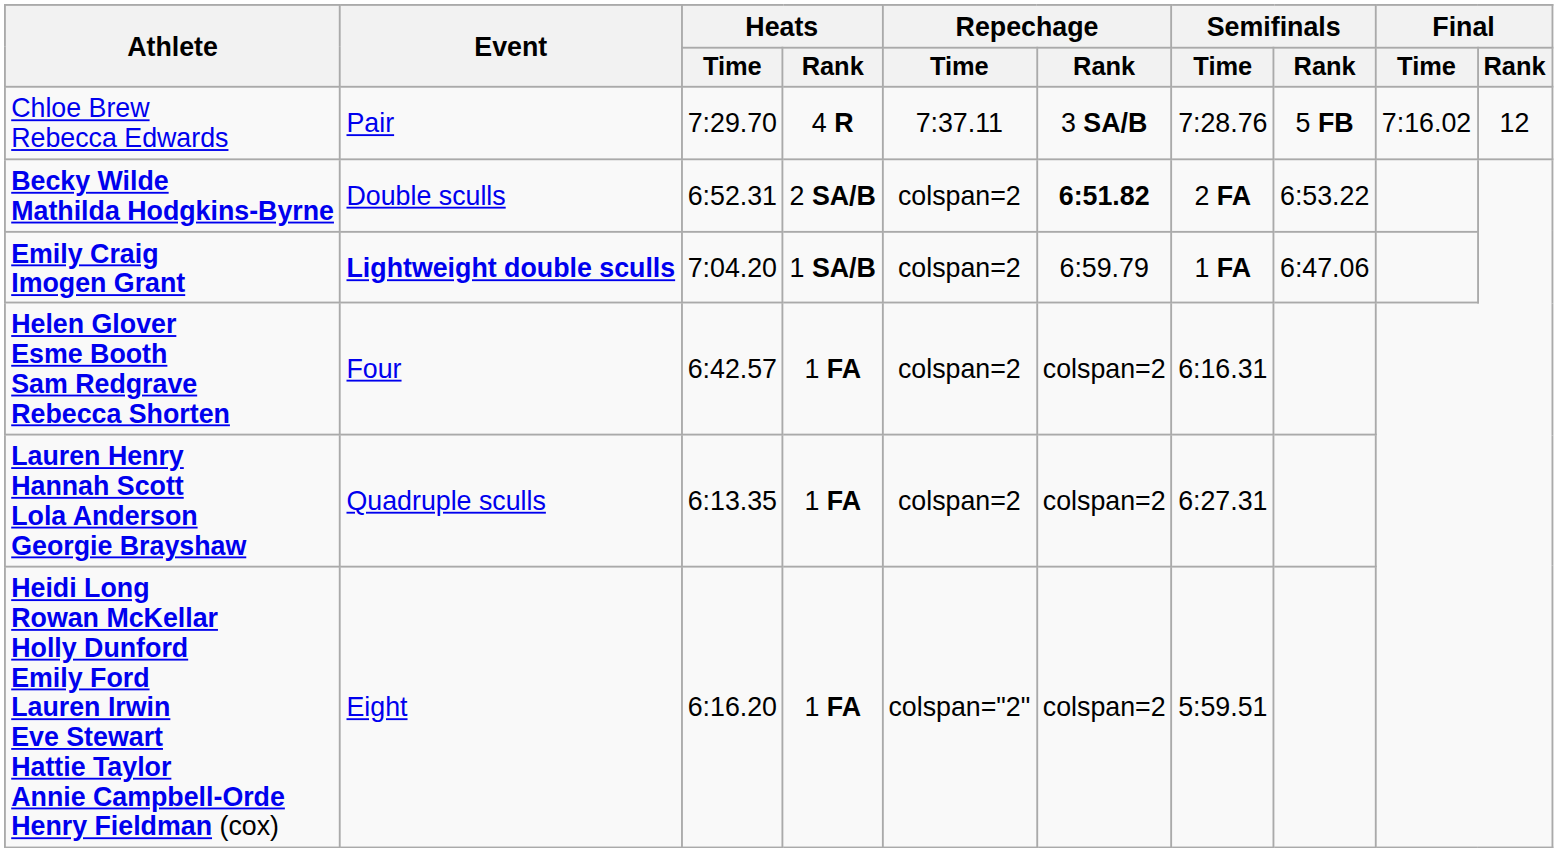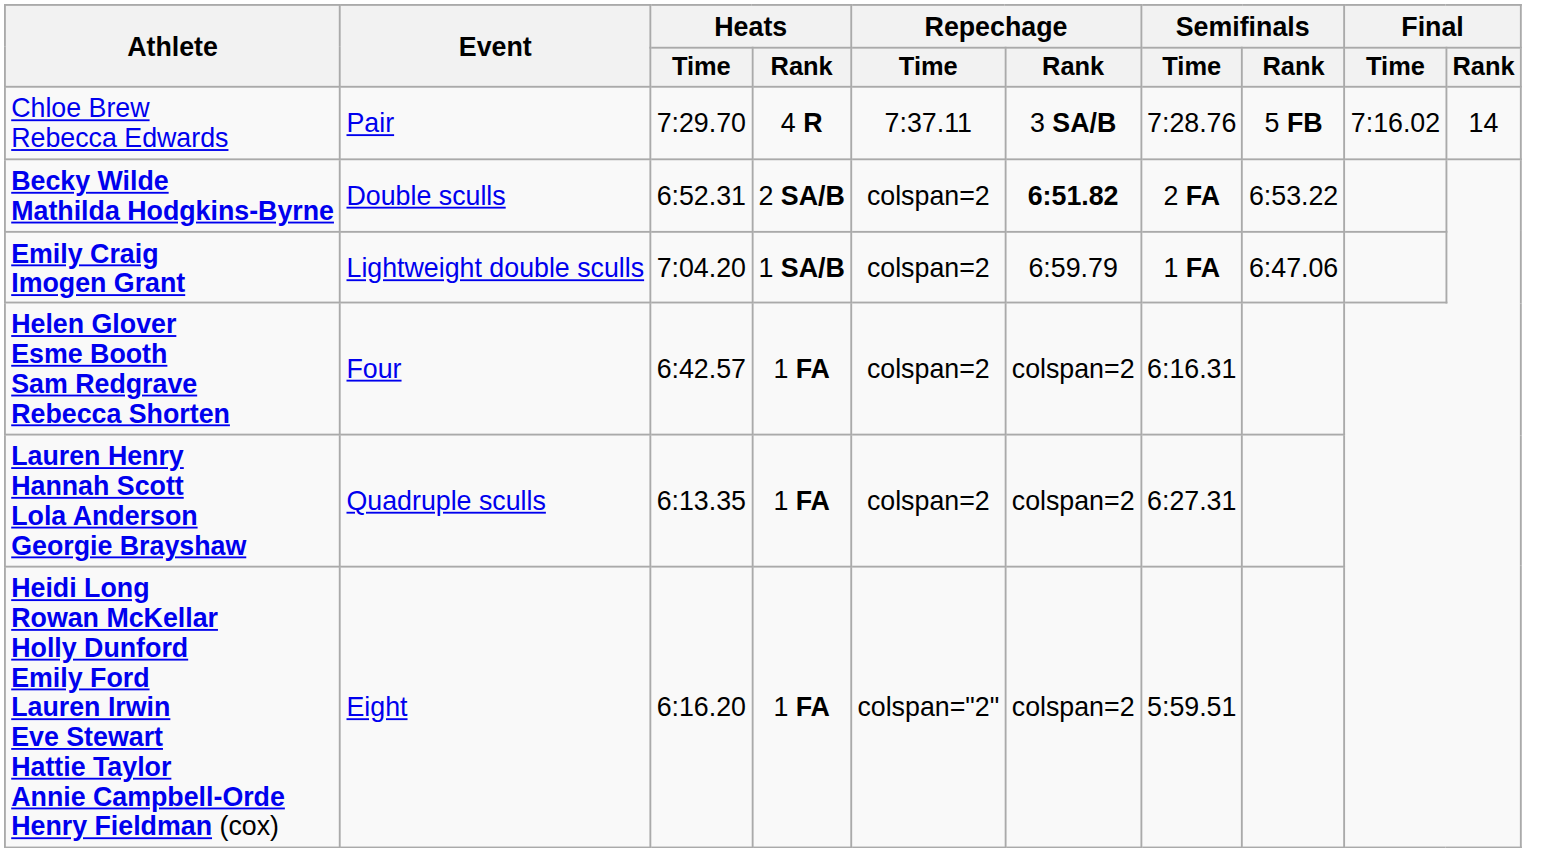Chloe Brew Rebecca Edwards | Final / Rank: 12 -> 14
Emily Craig Imogen Grant | Event: bold -> normal
